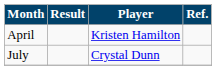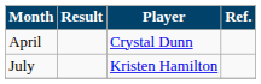April | Player: Kristen Hamilton -> Crystal Dunn
July | Player: Crystal Dunn -> Kristen Hamilton
